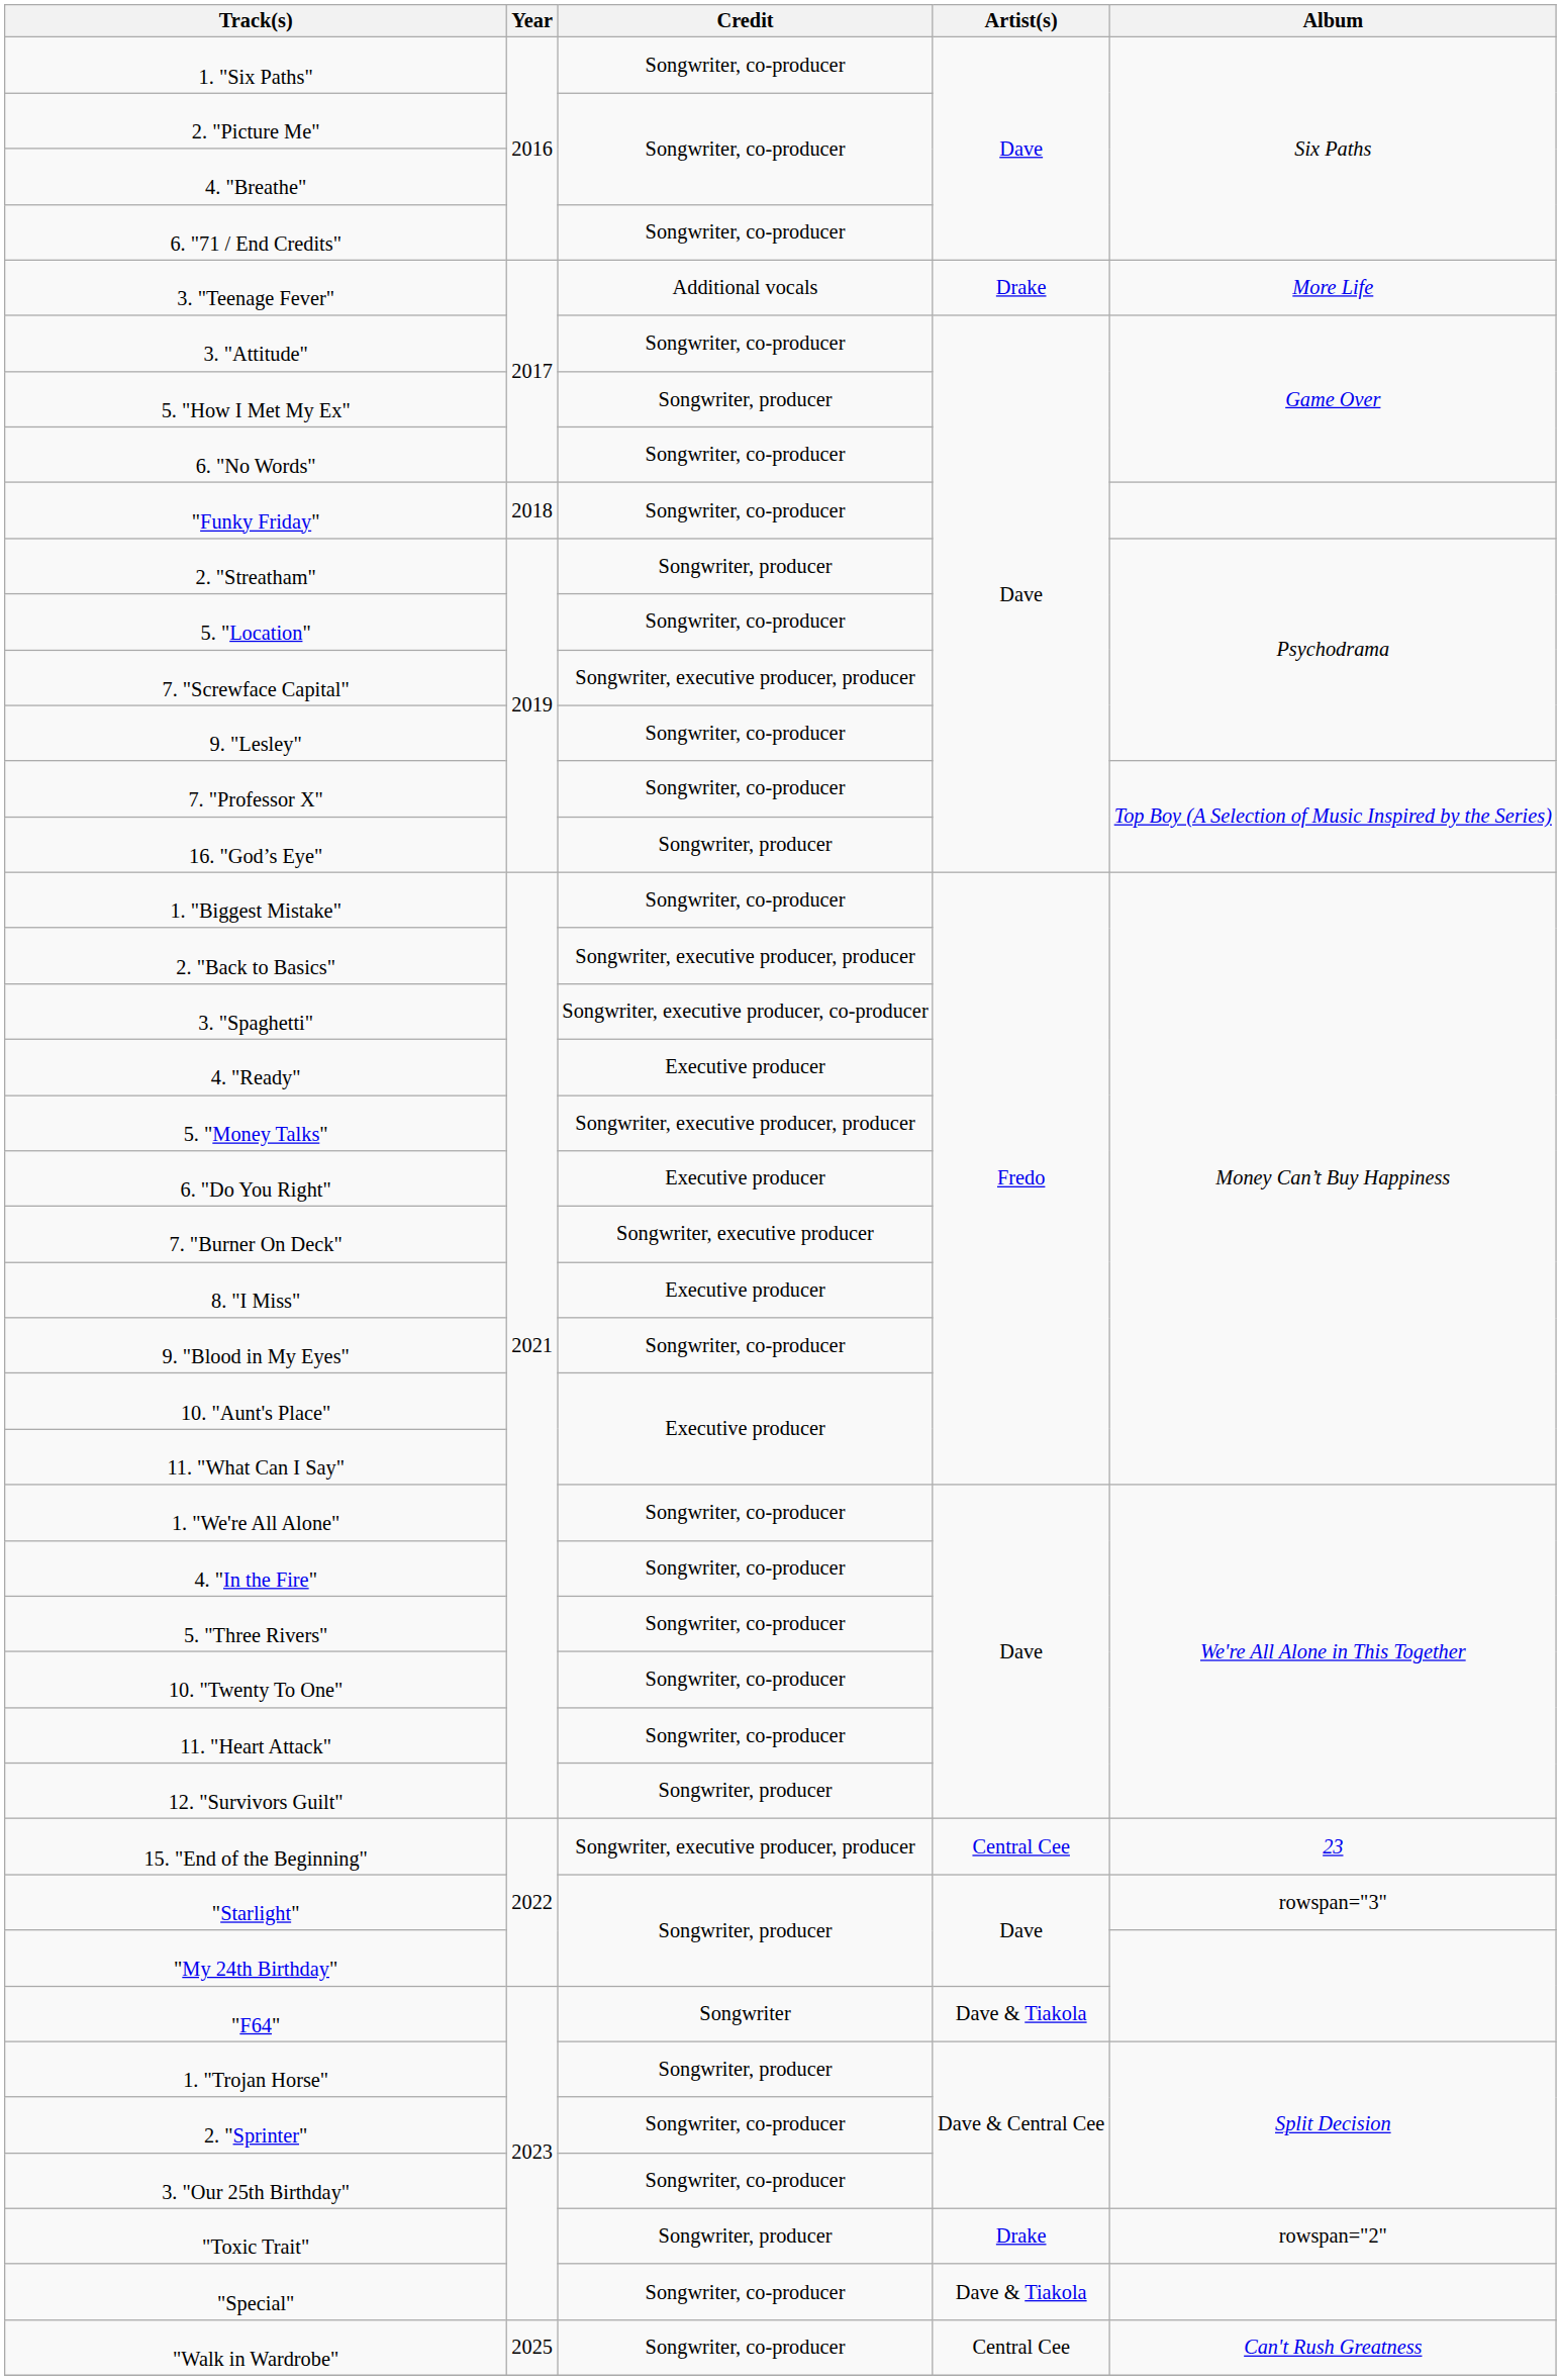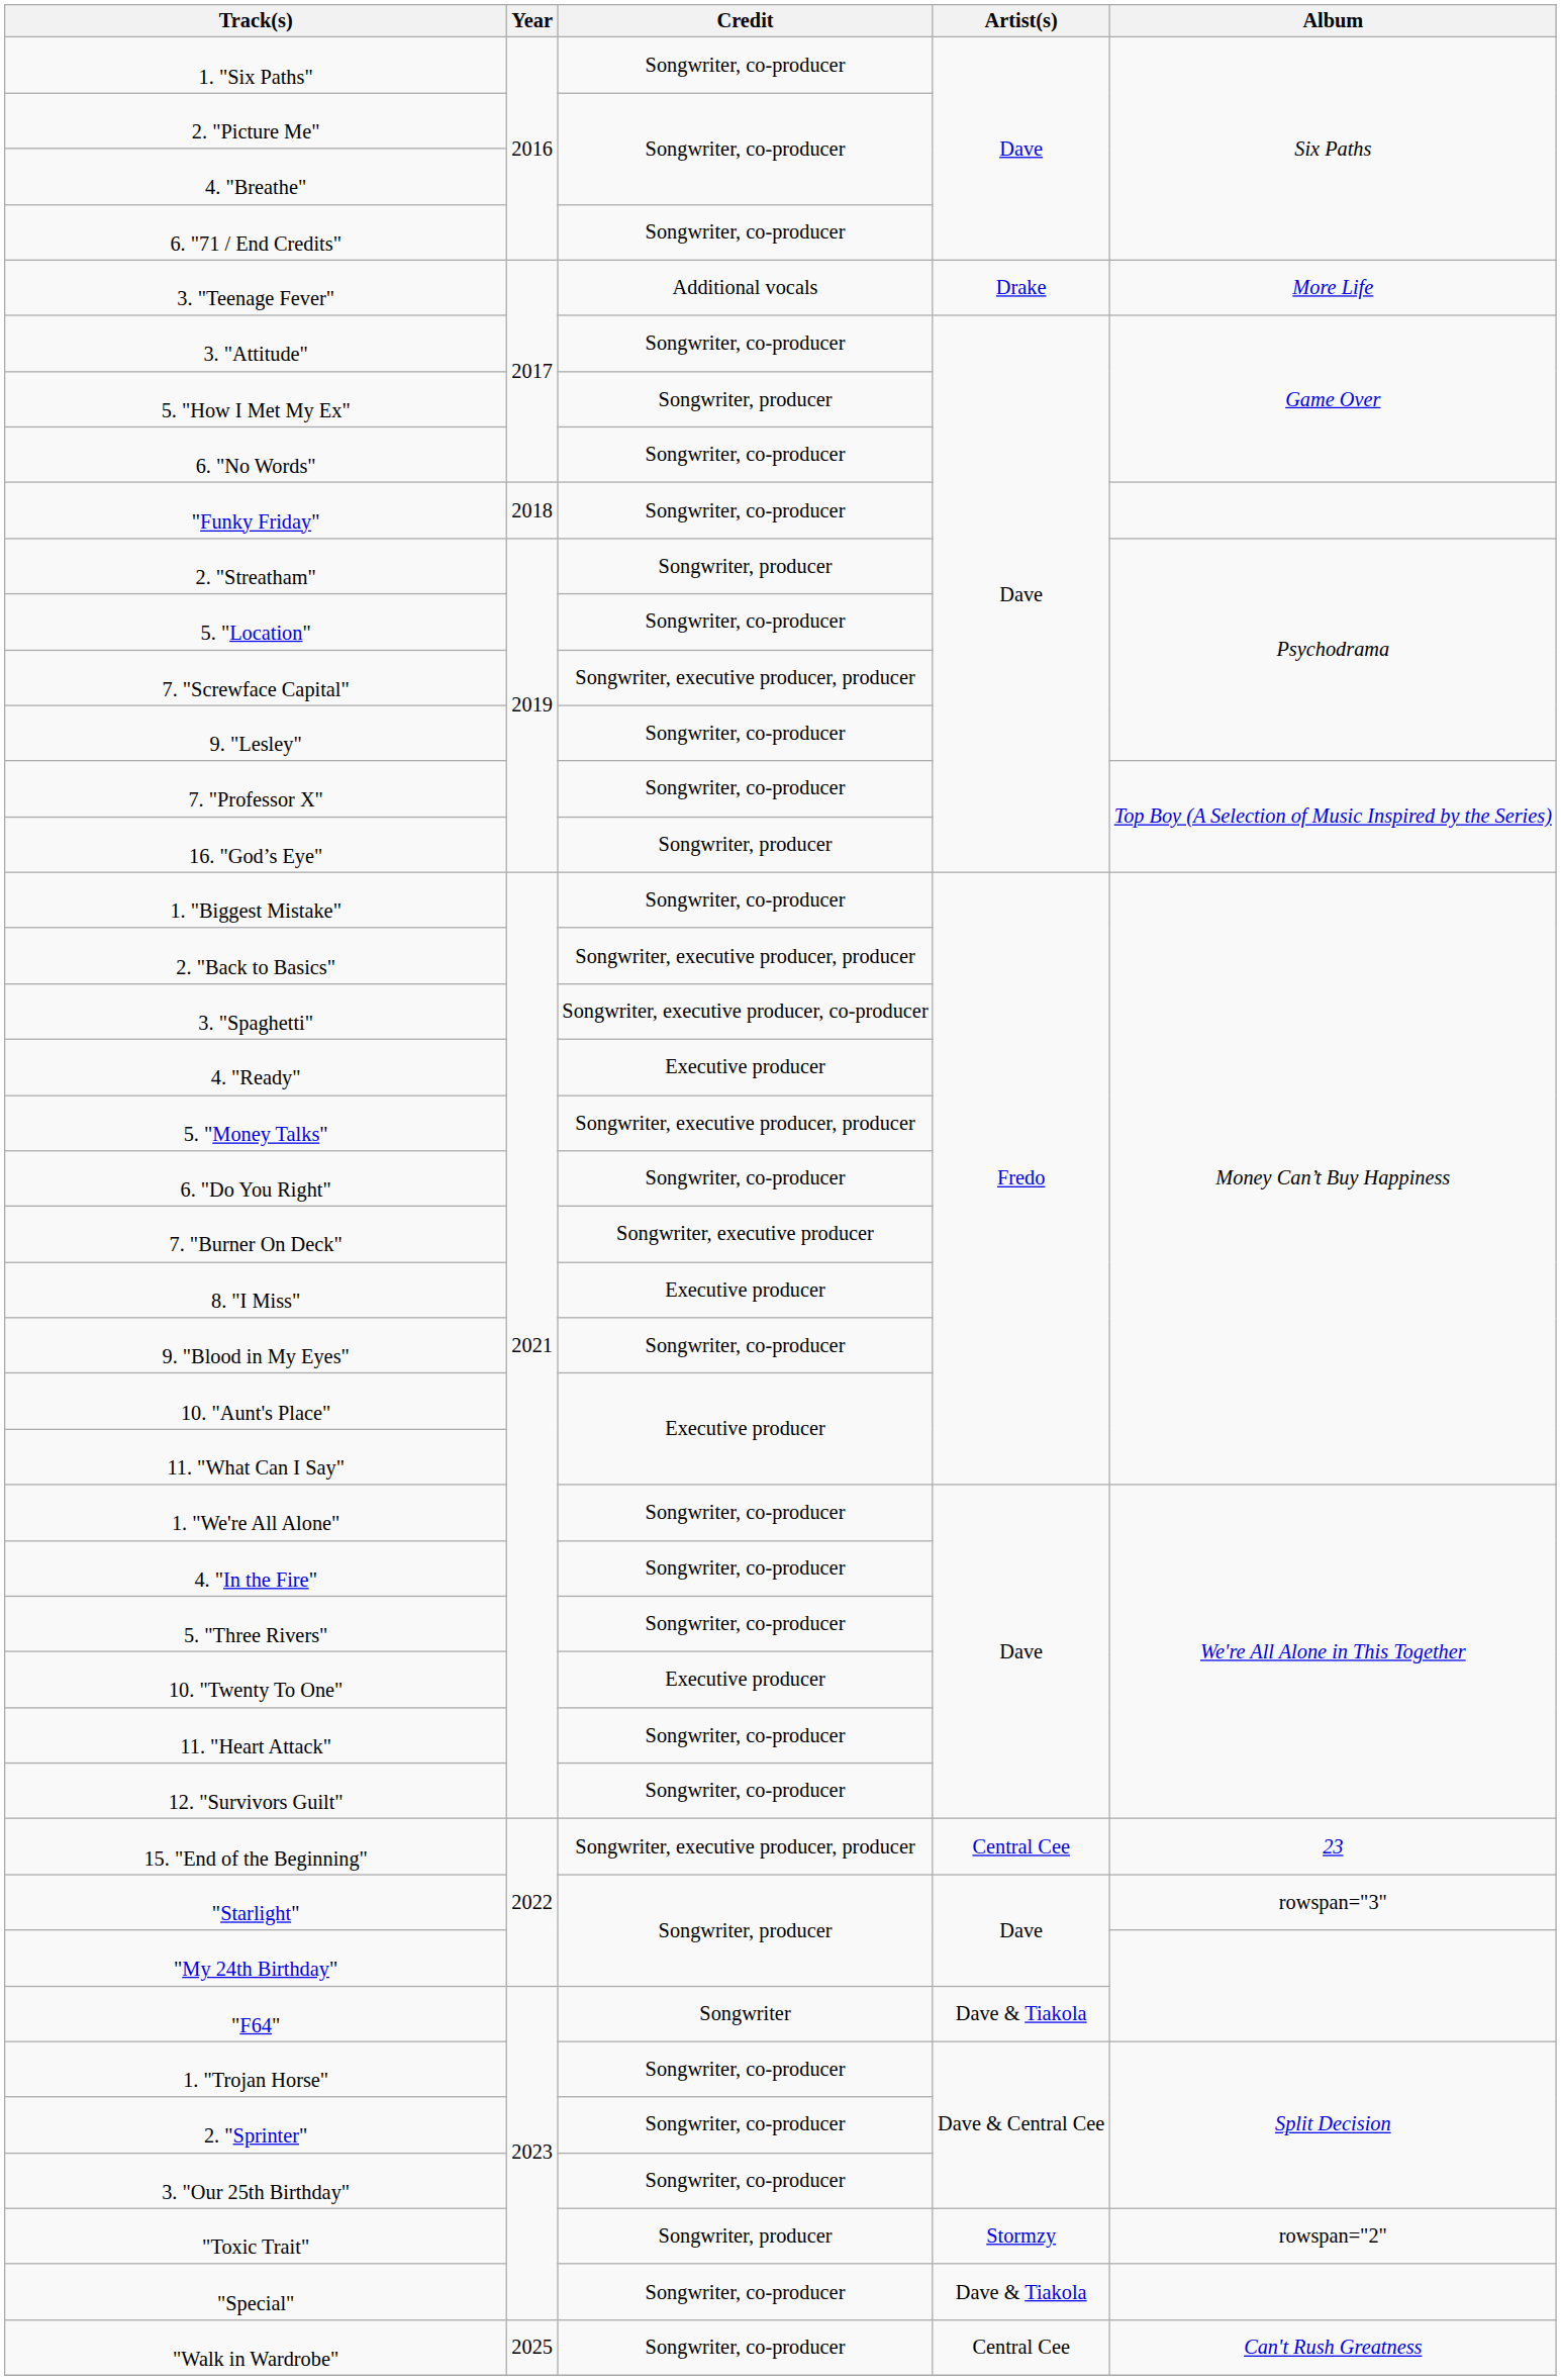6. "Do You Right" | Credit: Executive producer -> Songwriter, co-producer
10. "Twenty To One" | Credit: Songwriter, co-producer -> Executive producer
12. "Survivors Guilt" | Credit: Songwriter, producer -> Songwriter, co-producer
1. "Trojan Horse" | Credit: Songwriter, producer -> Songwriter, co-producer
"Toxic Trait" | Artist(s): Drake -> Stormzy
